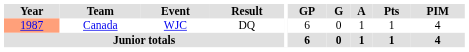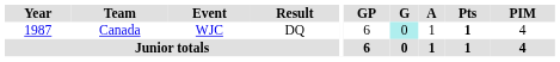Canada | Year: lightsalmon background -> no background
Canada | G: no background -> paleturquoise background
Canada | Pts: normal -> bold
